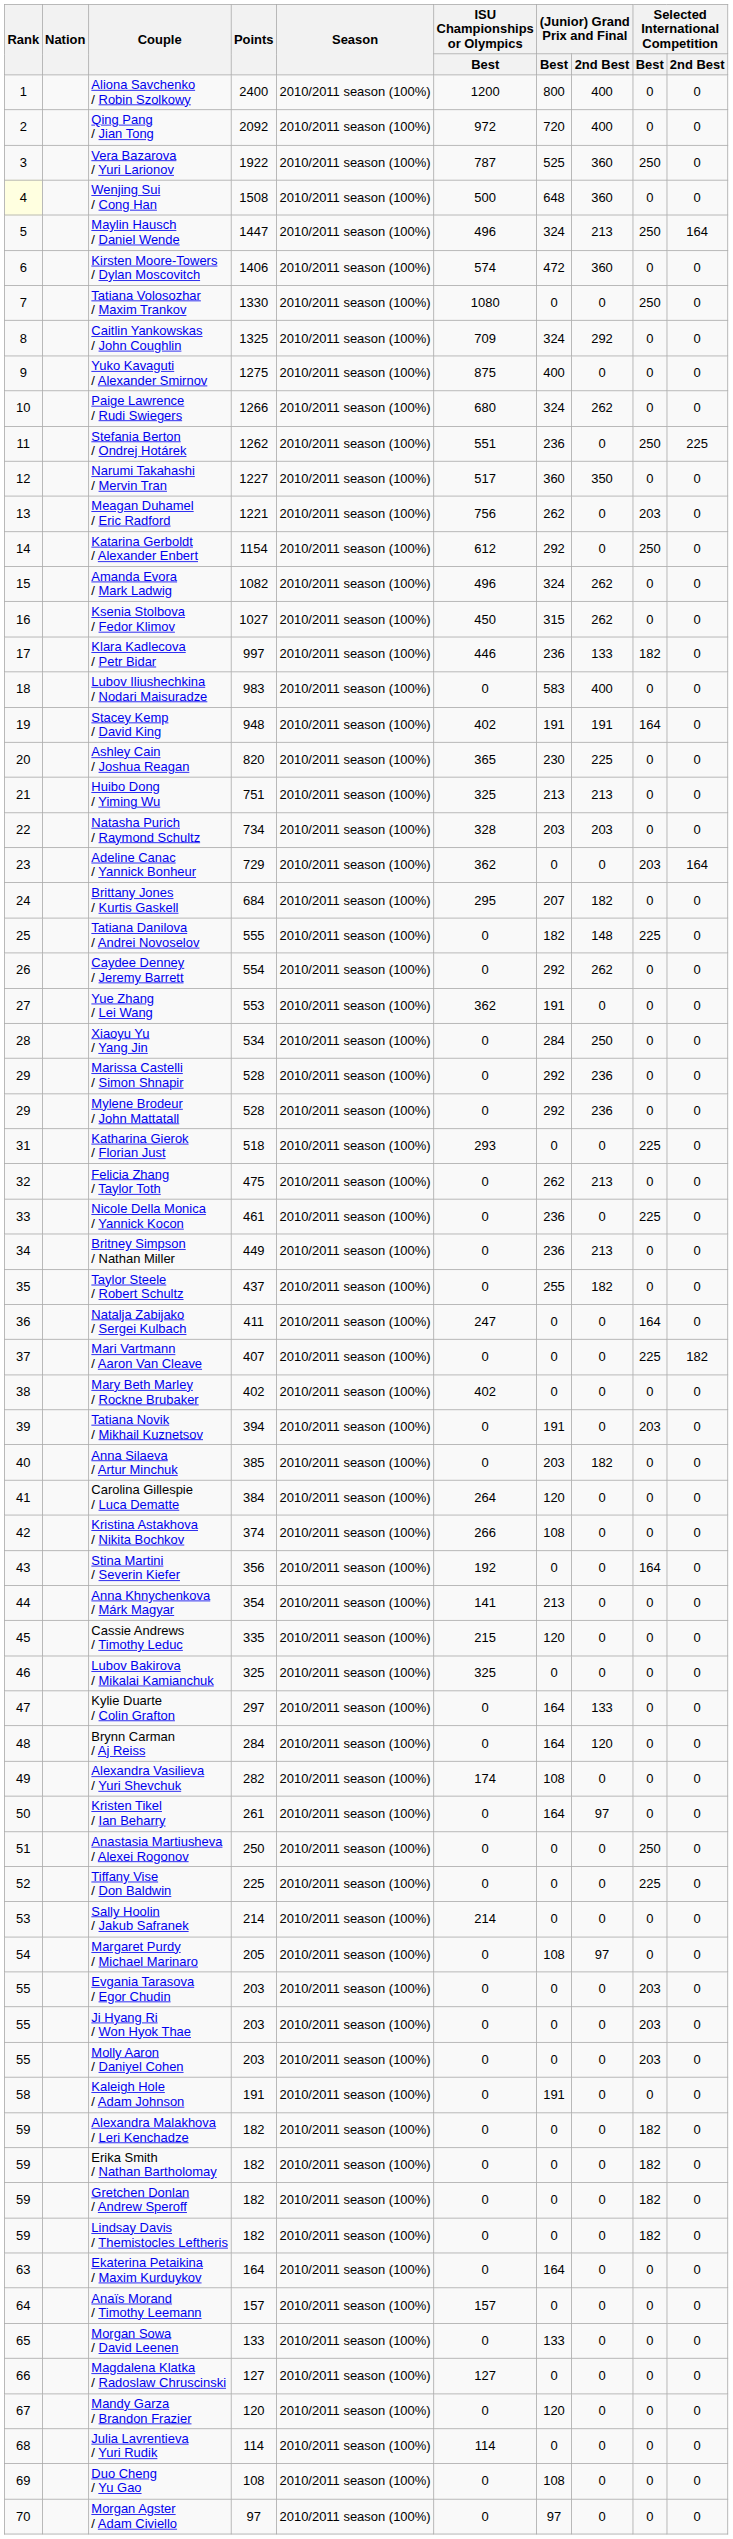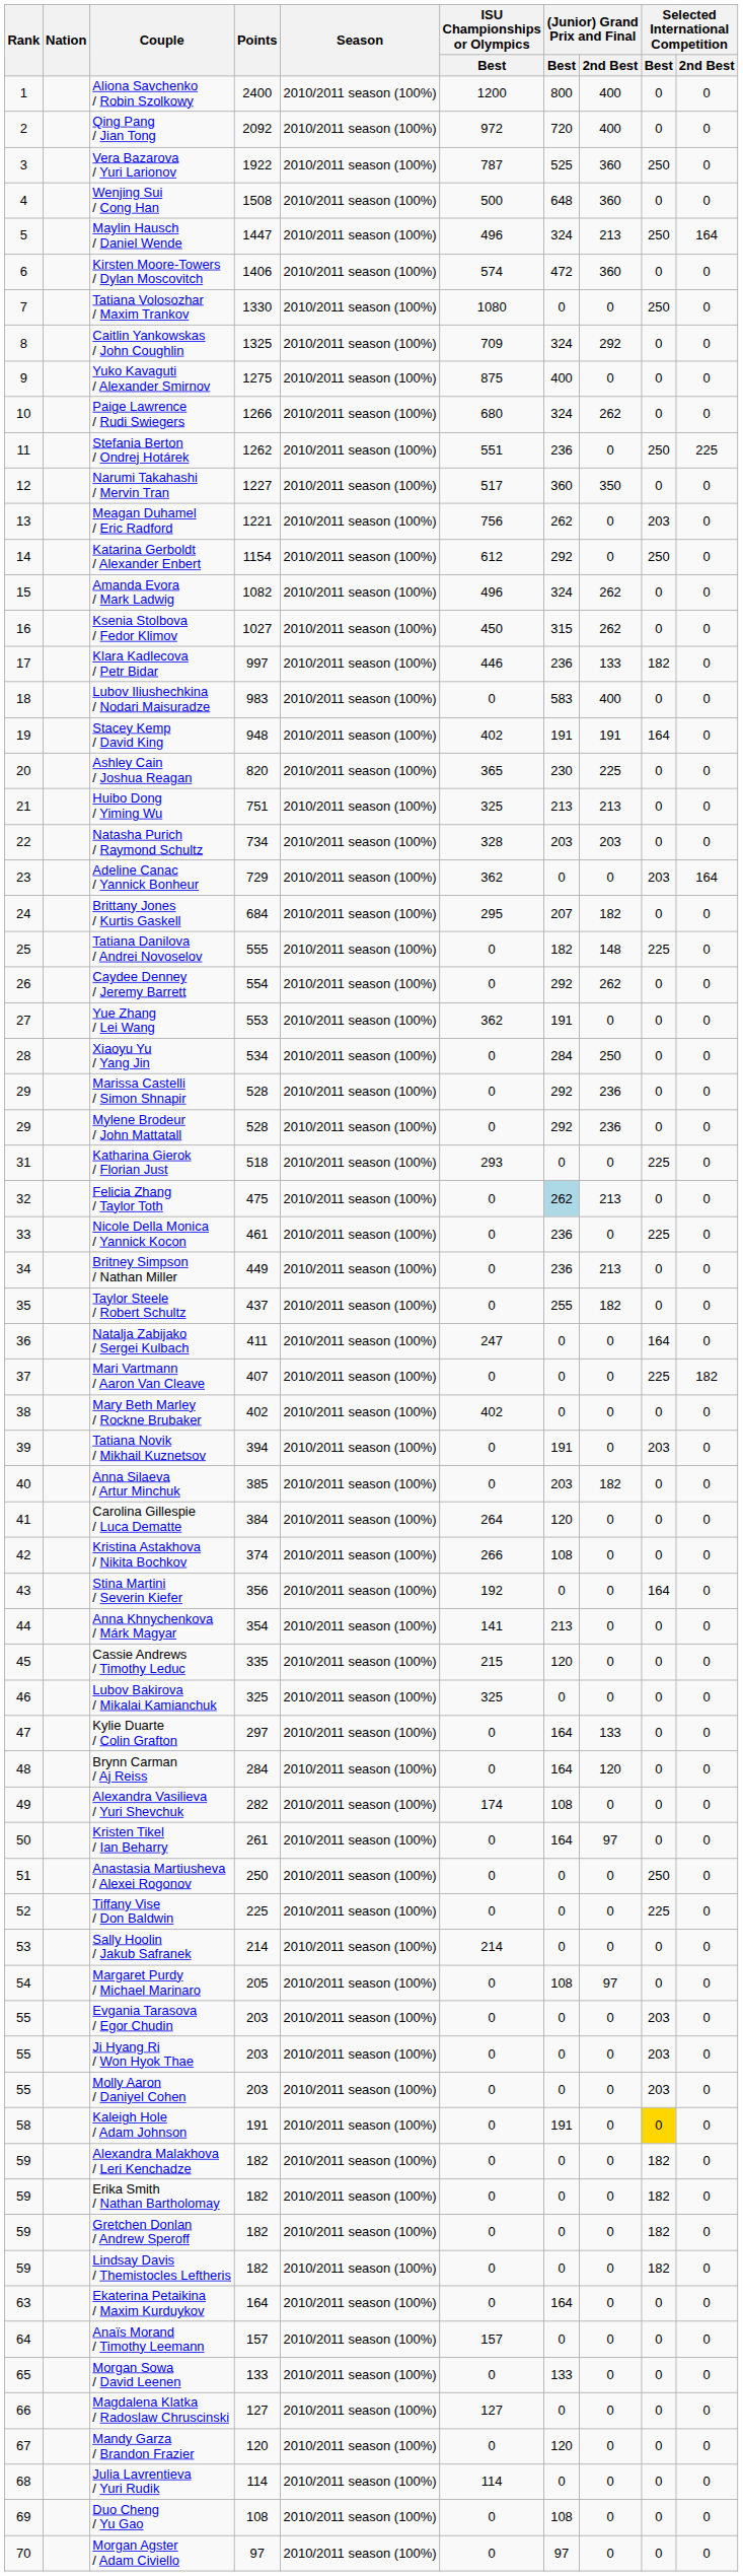Wenjing Sui / Cong Han | Rank: lightyellow background -> no background
Felicia Zhang / Taylor Toth | (Junior) Grand Prix and Final / Best: no background -> lightblue background
Kaleigh Hole / Adam Johnson | Selected International Competition / Best: no background -> gold background
